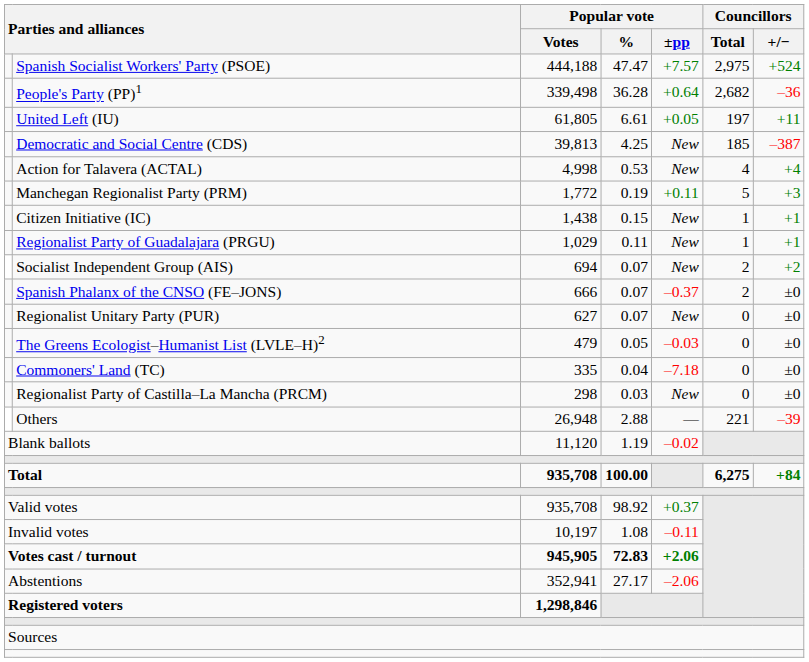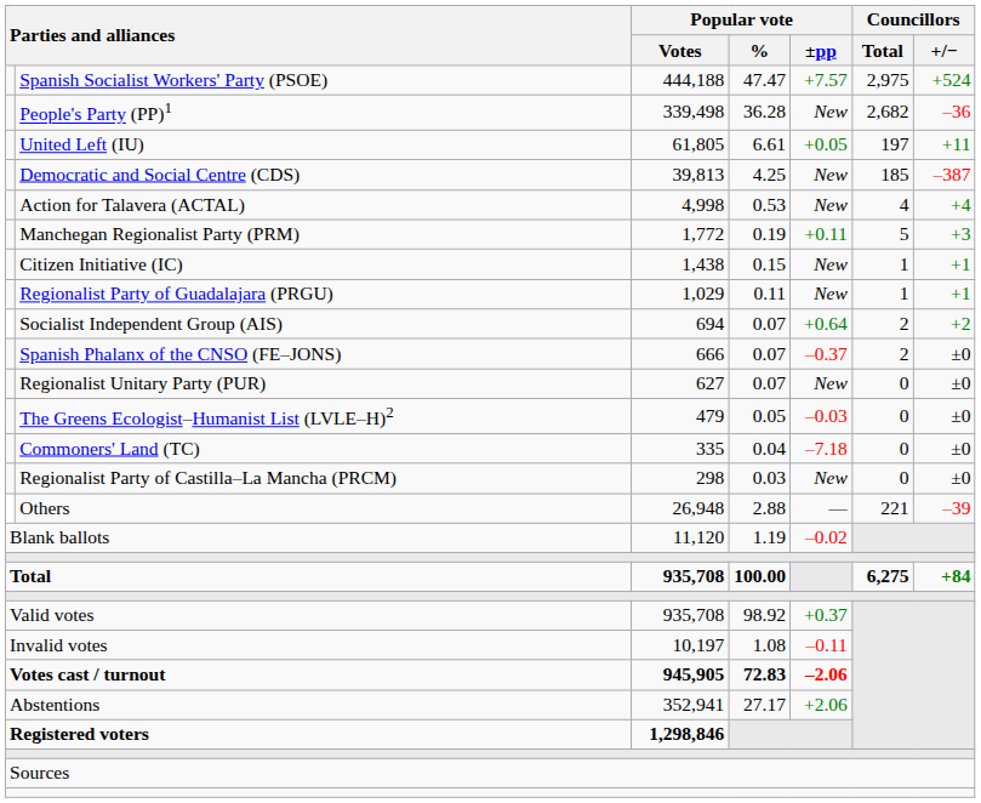People's Party (PP)1 | Popular vote / ±pp: +0.64 -> New
Socialist Independent Group (AIS) | Popular vote / ±pp: New -> +0.64
Votes cast / turnout | Popular vote / ±pp: +2.06 -> –2.06
Abstentions | Popular vote / ±pp: –2.06 -> +2.06
